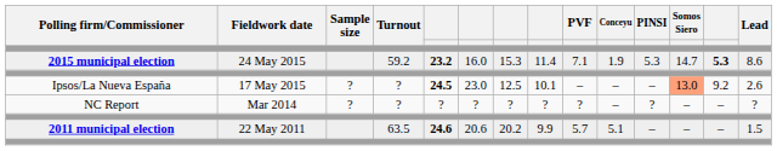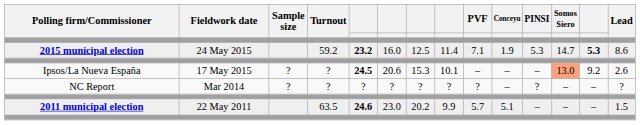2015 municipal election | column 7: 15.3 -> 12.5
Ipsos/La Nueva España | column 6: 23.0 -> 20.6
Ipsos/La Nueva España | column 7: 12.5 -> 15.3
2011 municipal election | column 6: 20.6 -> 23.0
